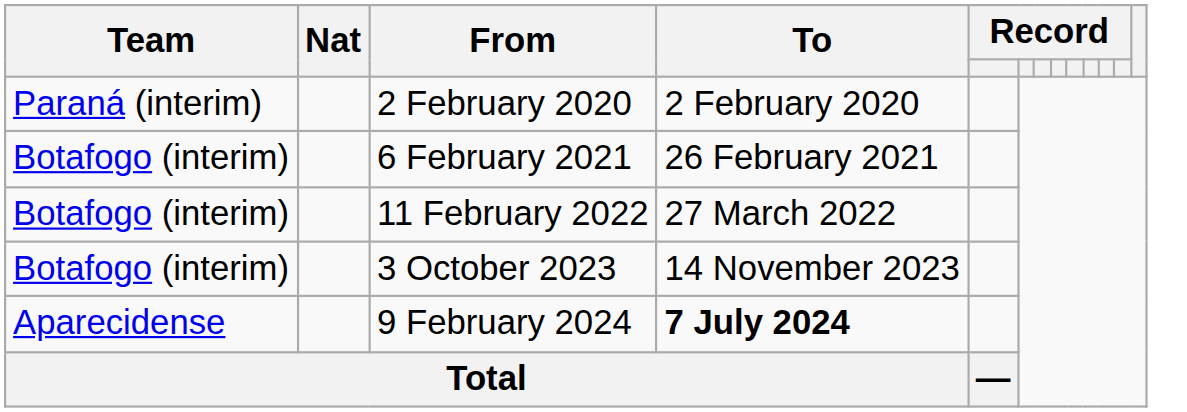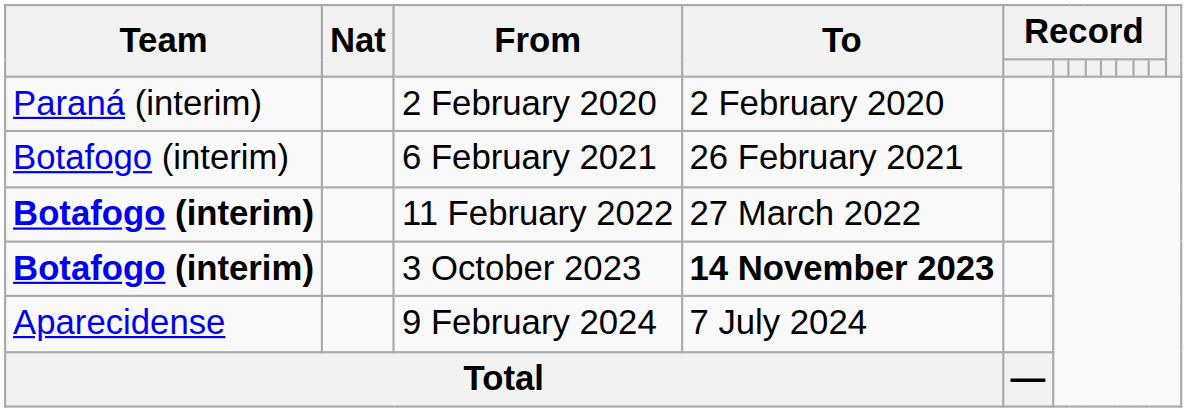11 February 2022 | Team: normal -> bold
3 October 2023 | Team: normal -> bold
3 October 2023 | To: normal -> bold
9 February 2024 | To: bold -> normal
